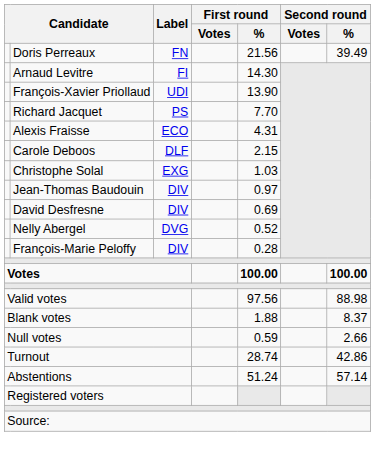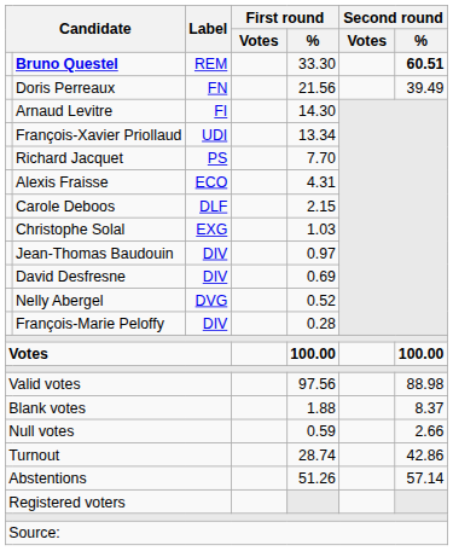+ row: Bruno Questel | REM | 33.30 | 60.51
François-Xavier Priollaud | First round / %: 13.90 -> 13.34
Abstentions | First round / %: 51.24 -> 51.26
